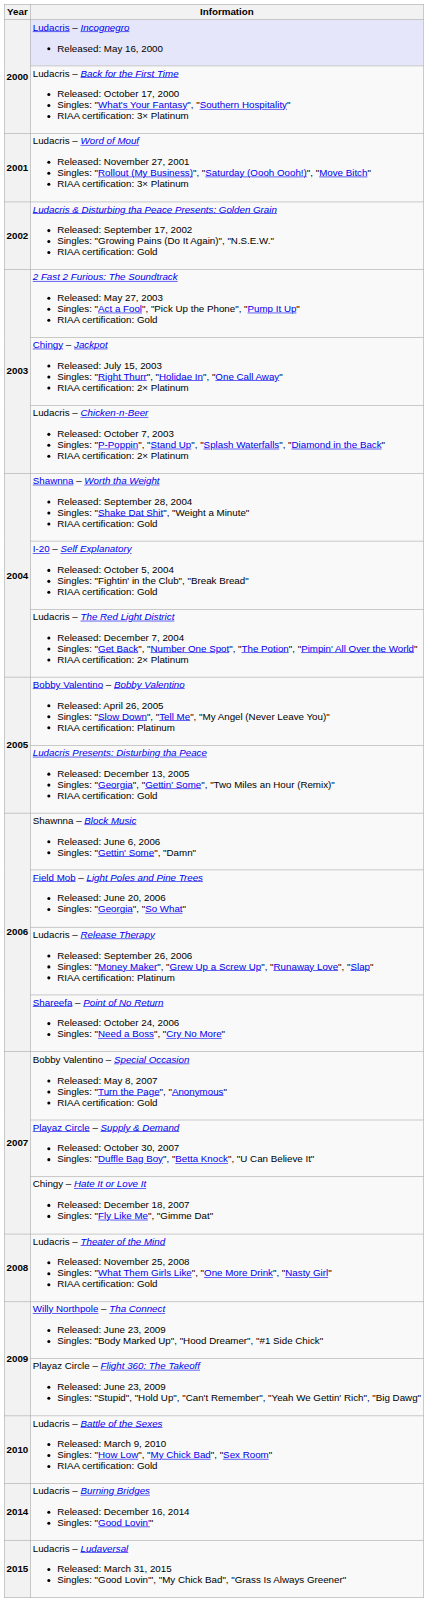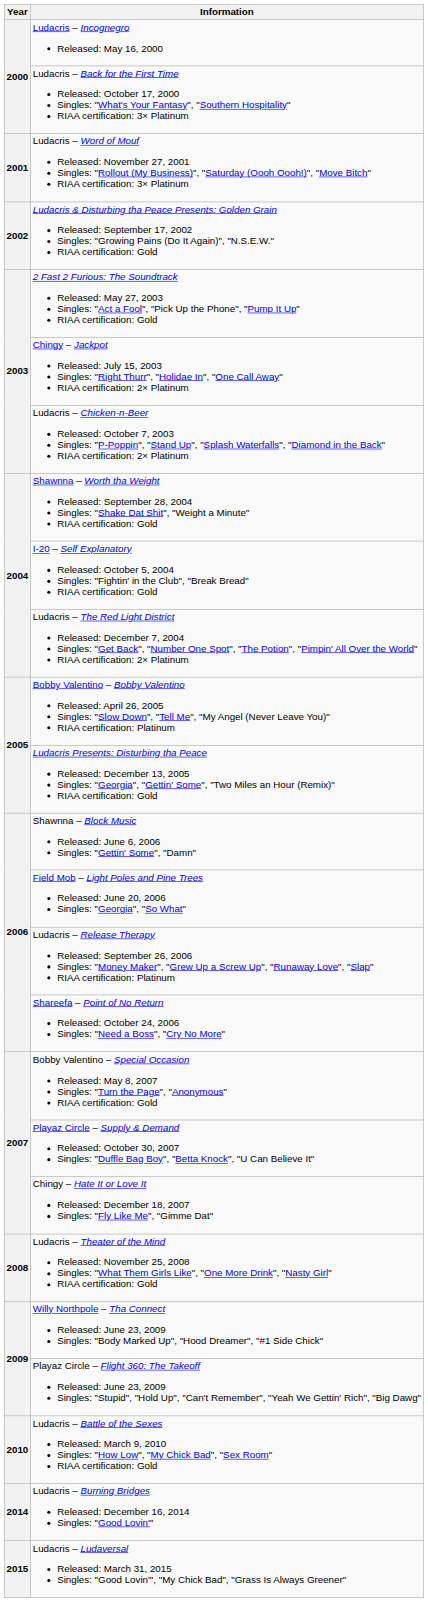Ludacris – Incognegro Released: May 16, 2000 | Information: lavender background -> no background
